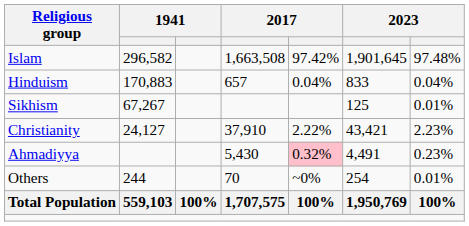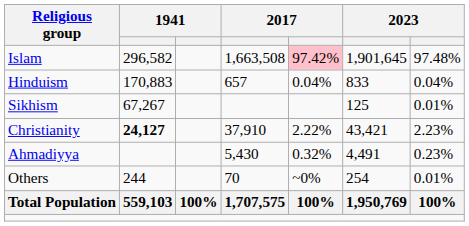Islam | column 5: no background -> pink background
Christianity | column 2: normal -> bold
Ahmadiyya | column 5: pink background -> no background
